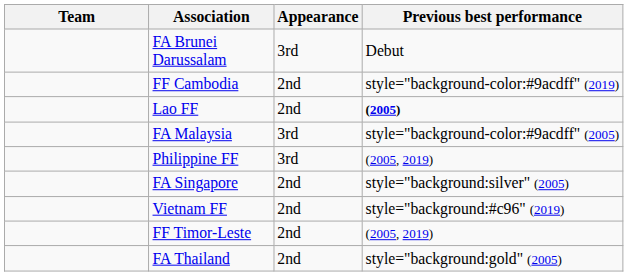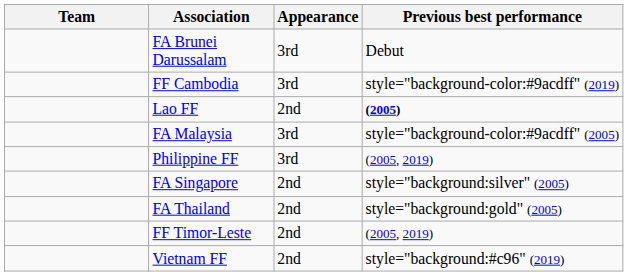FF Cambodia | Appearance: 2nd -> 3rd
rows swapped: FA Thailand <-> Vietnam FF
